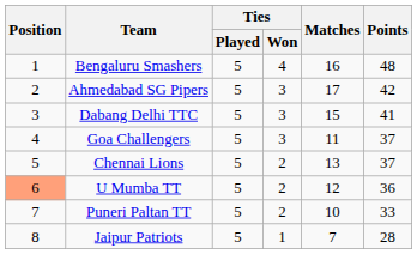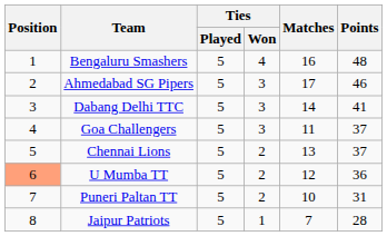Ahmedabad SG Pipers | Points: 42 -> 46
Dabang Delhi TTC | Matches: 15 -> 14
Puneri Paltan TT | Points: 33 -> 31
